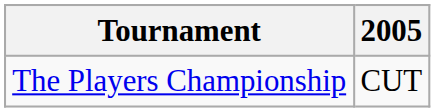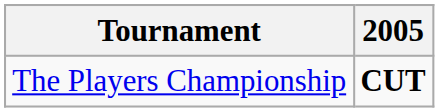The Players Championship | 2005: normal -> bold
